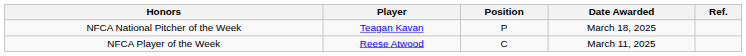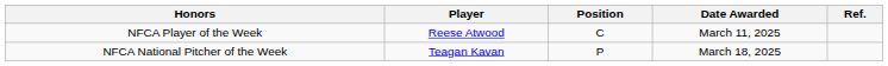rows swapped: NFCA Player of the Week <-> NFCA National Pitcher of the Week
